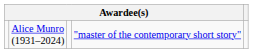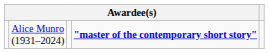Alice Munro (1931–2024) | column 4: normal -> bold
